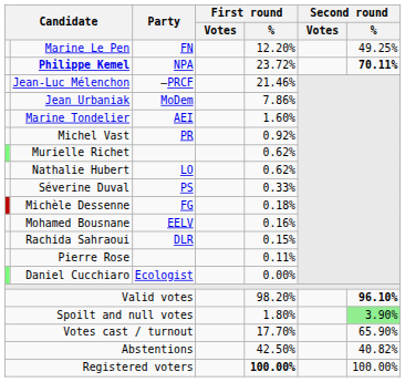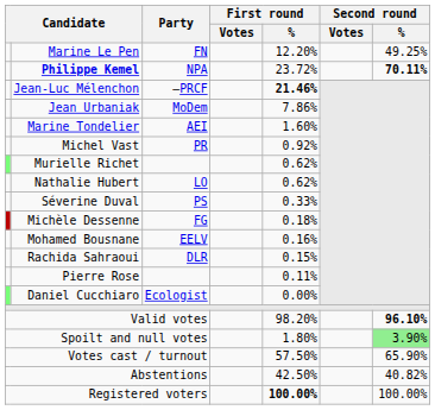Jean-Luc Mélenchon | First round / %: normal -> bold
Votes cast / turnout | First round / %: 17.70% -> 57.50%
